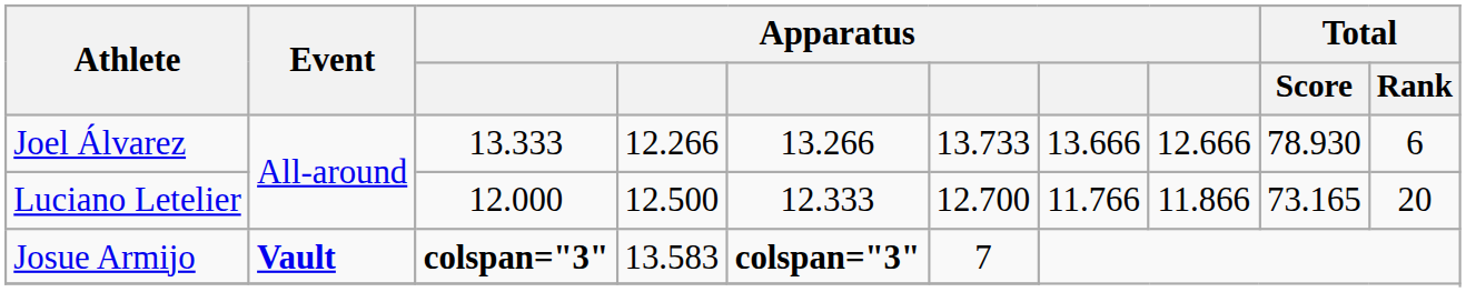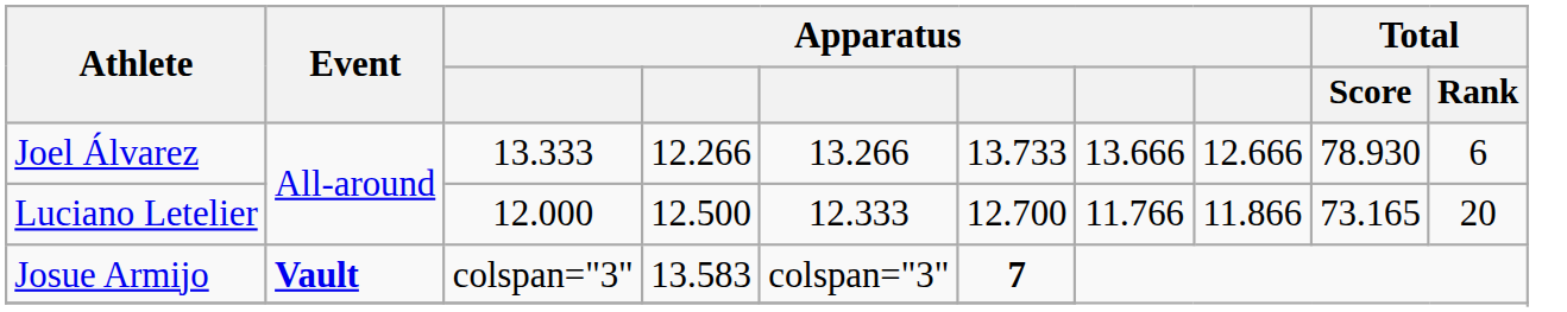Josue Armijo | column 3: bold -> normal
Josue Armijo | column 5: bold -> normal
Josue Armijo | column 6: normal -> bold
